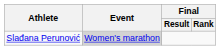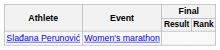Slađana Perunović | Event: lightgrey background -> no background
